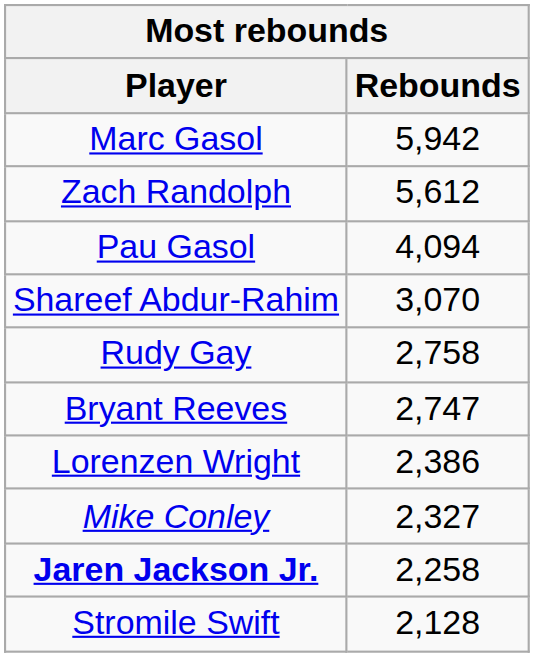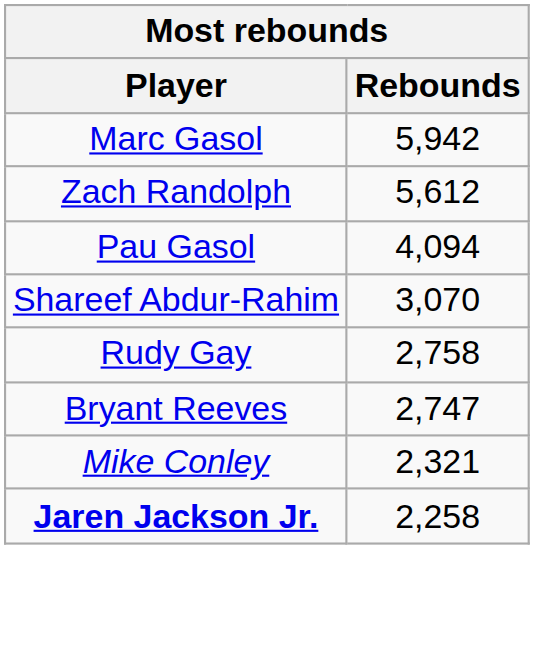- row: Lorenzen Wright | 2,386
Mike Conley | Rebounds: 2,327 -> 2,321
- row: Stromile Swift | 2,128
